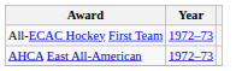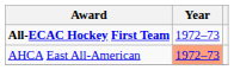row 2 | Award: normal -> bold
row 3 | Year: no background -> lightsalmon background
